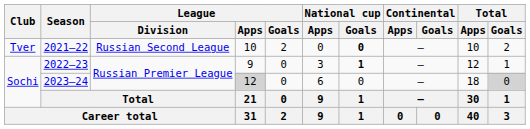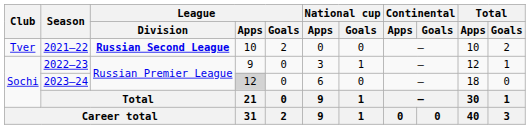2021–22 | League / Division: normal -> bold
2021–22 | National cup / Goals: bold -> normal
2022–23 | National cup / Goals: bold -> normal
2023–24 | Total / Goals: lightgrey background -> no background
